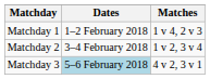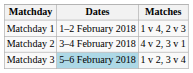Matchday 2 | Matches: 1 v 2, 3 v 4 -> 4 v 2, 3 v 1
Matchday 3 | Matches: 4 v 2, 3 v 1 -> 1 v 2, 3 v 4
